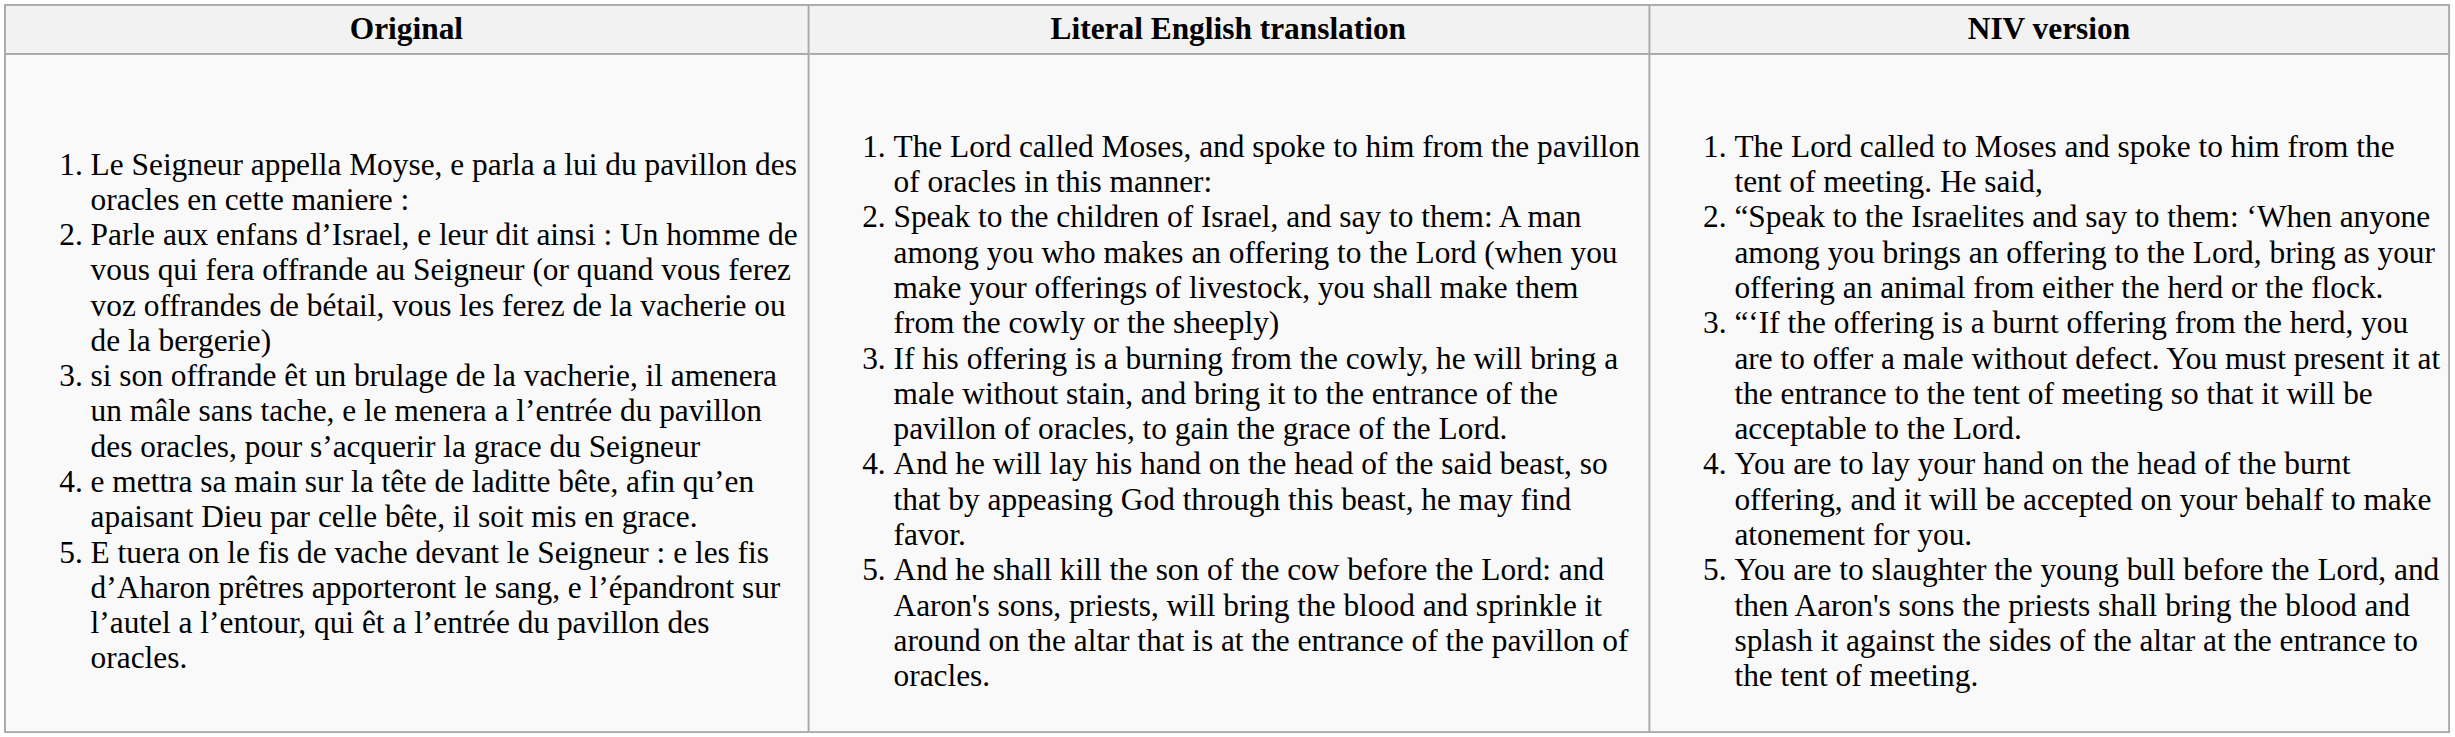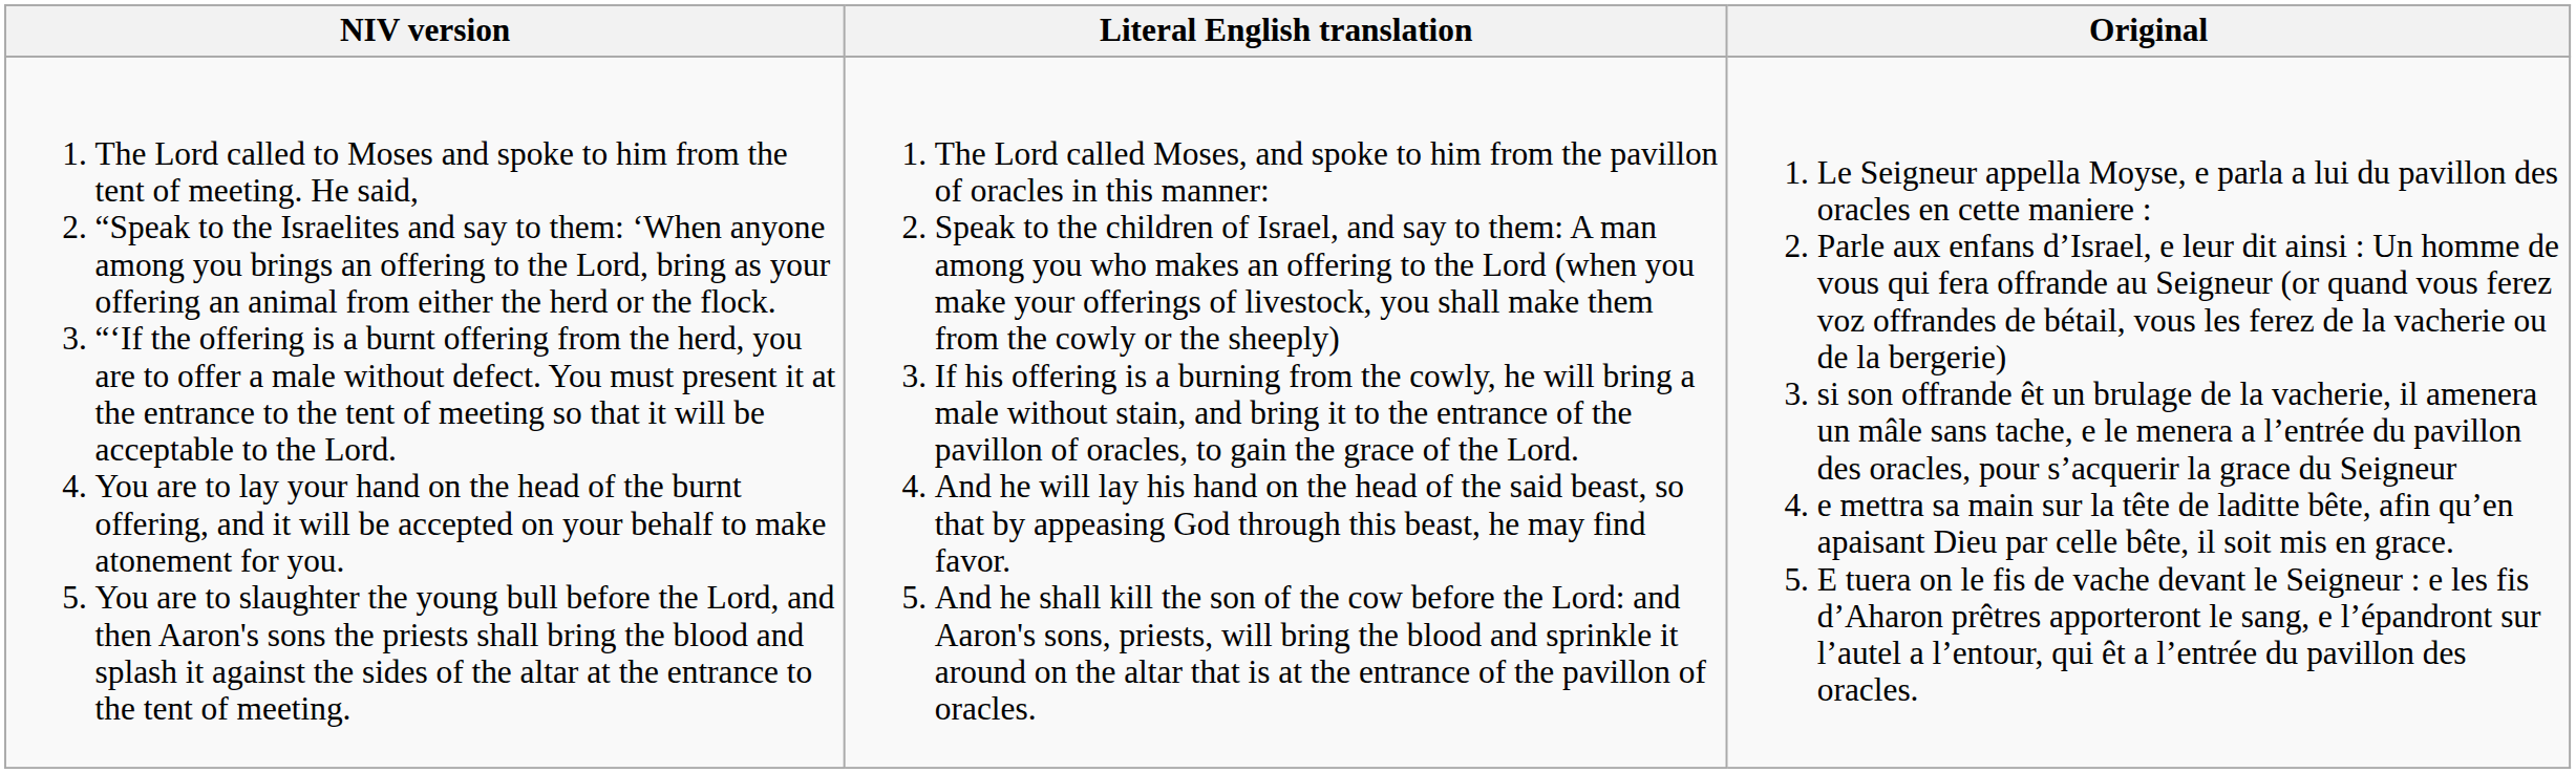columns swapped: Original <-> NIV version
